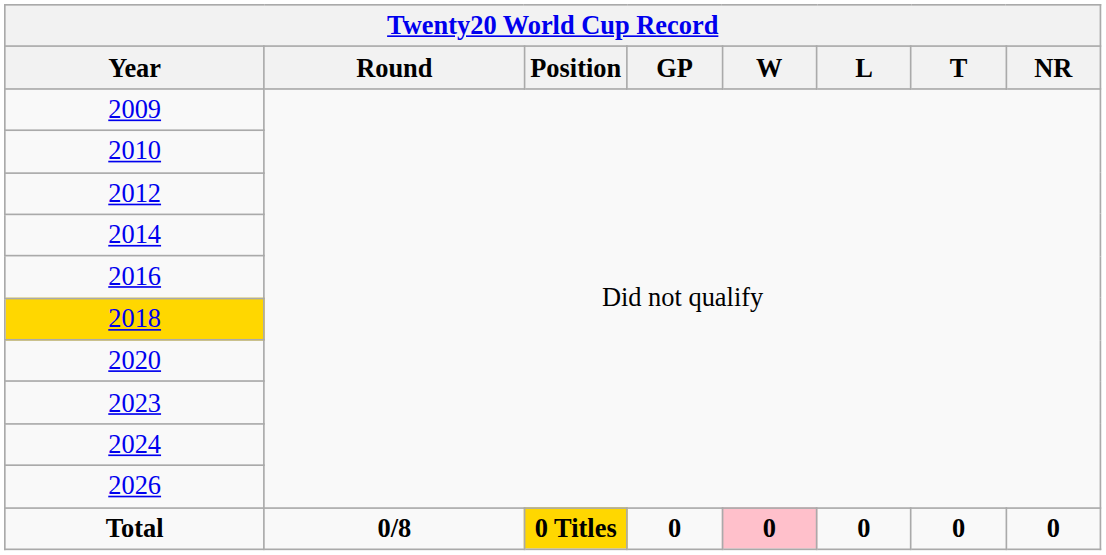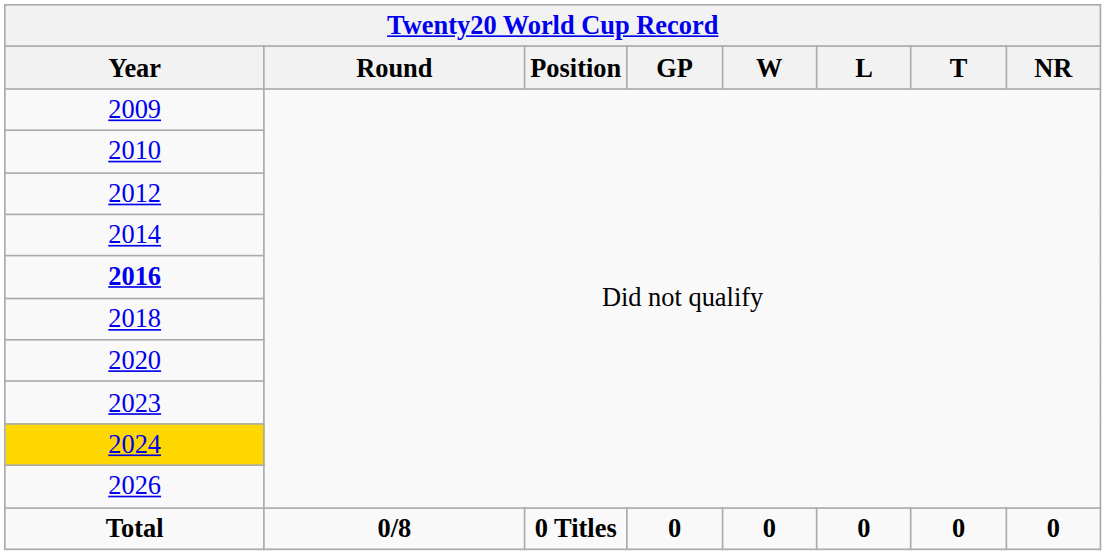2016 | Year: normal -> bold
2018 | Year: gold background -> no background
2024 | Year: no background -> gold background
Total | Position: gold background -> no background
Total | W: pink background -> no background
